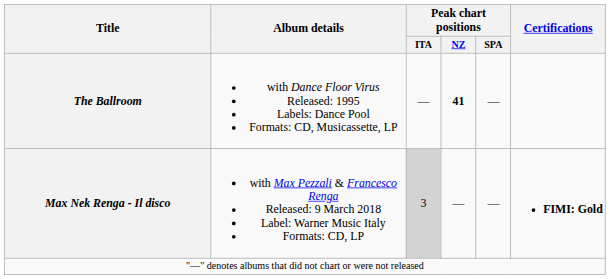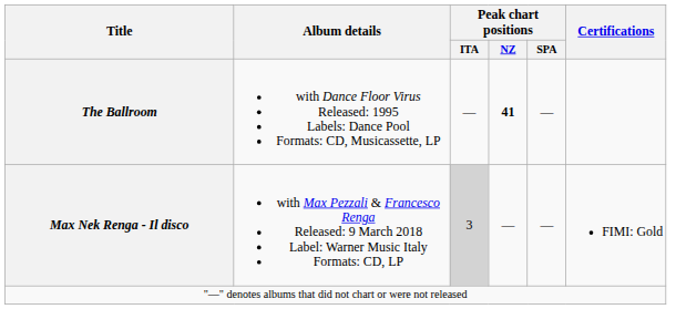Max Nek Renga - Il disco | Certifications: bold -> normal
